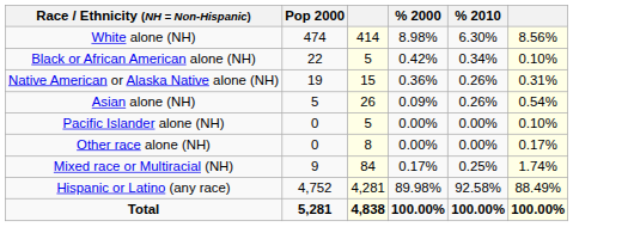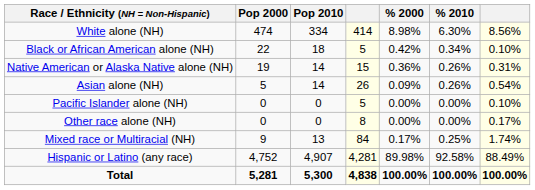+ column: Pop 2010 | 334 | 18 | 14 | 14 | 0 | 0 | 13 | 4,907 | 5,300
